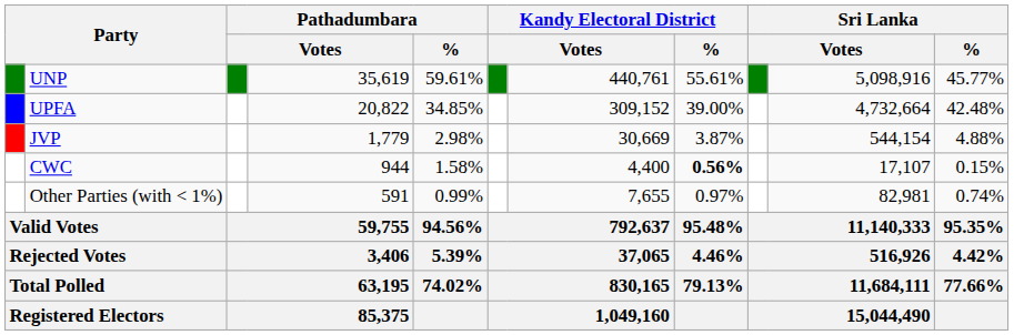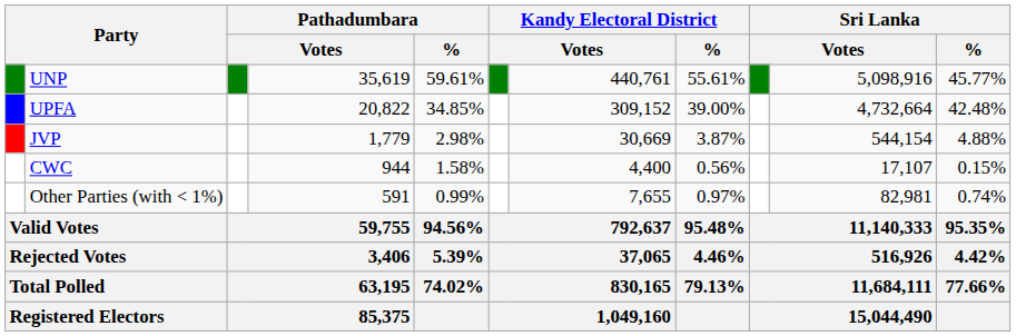CWC | Kandy Electoral District / %: bold -> normal
